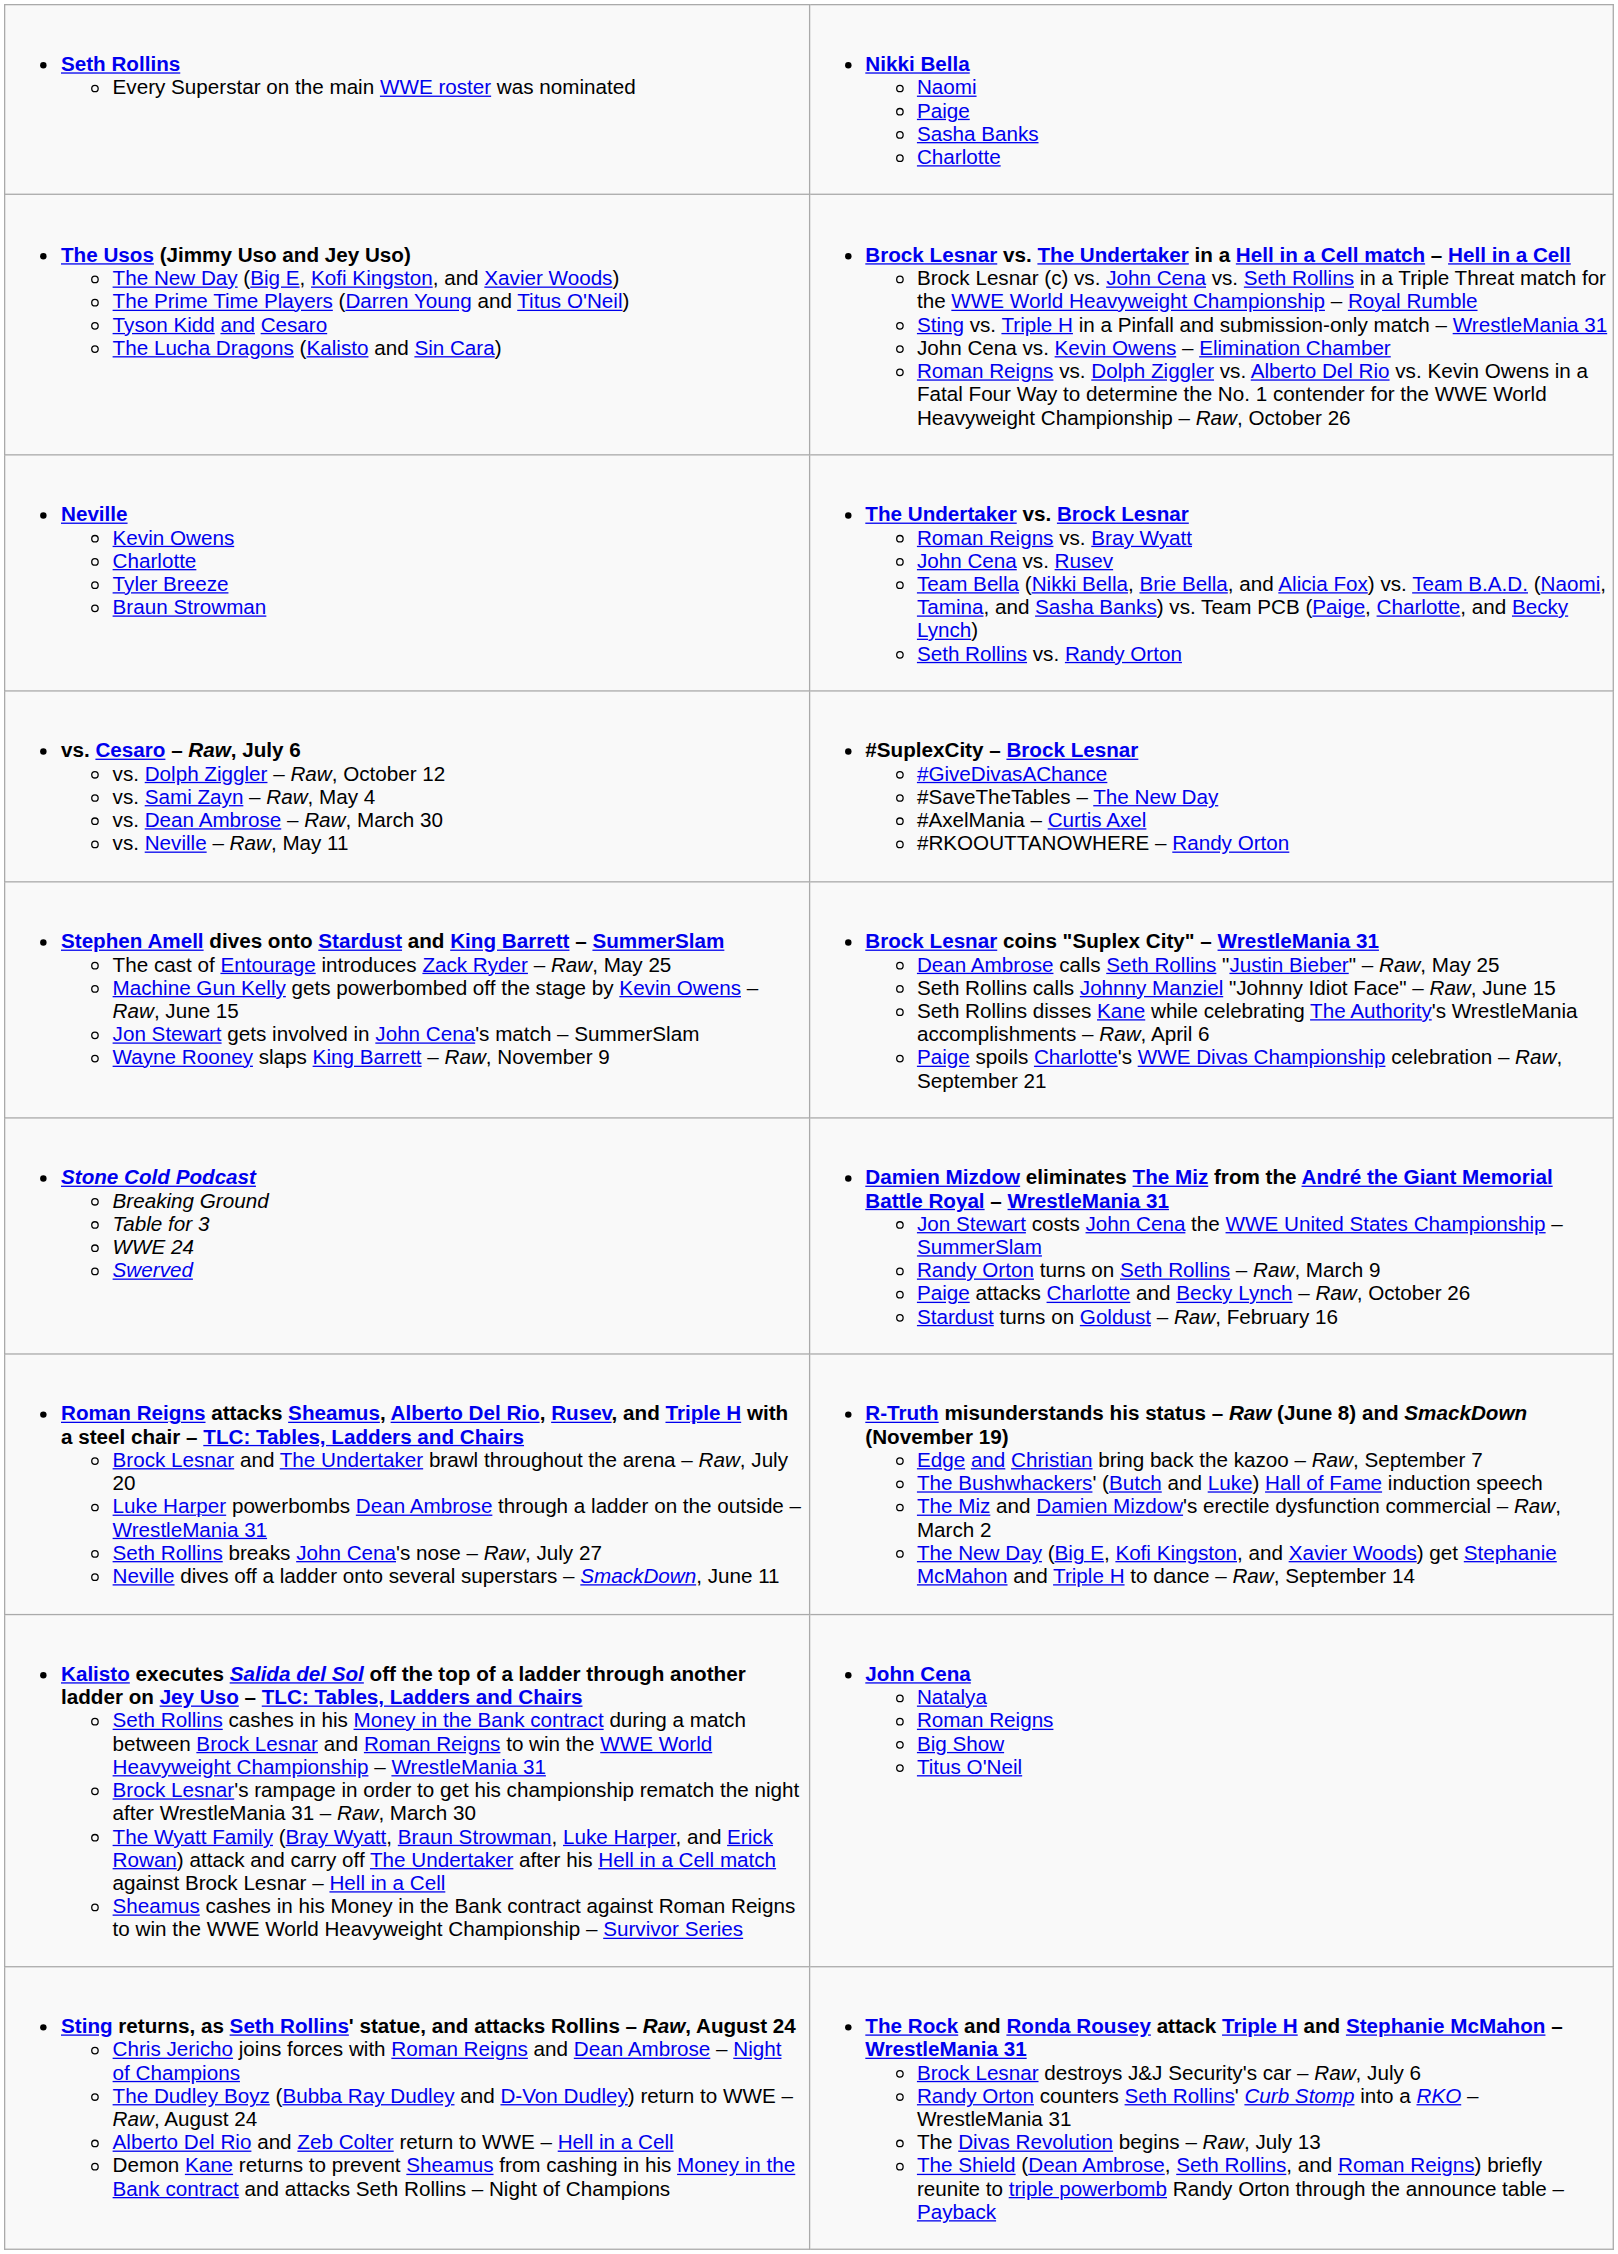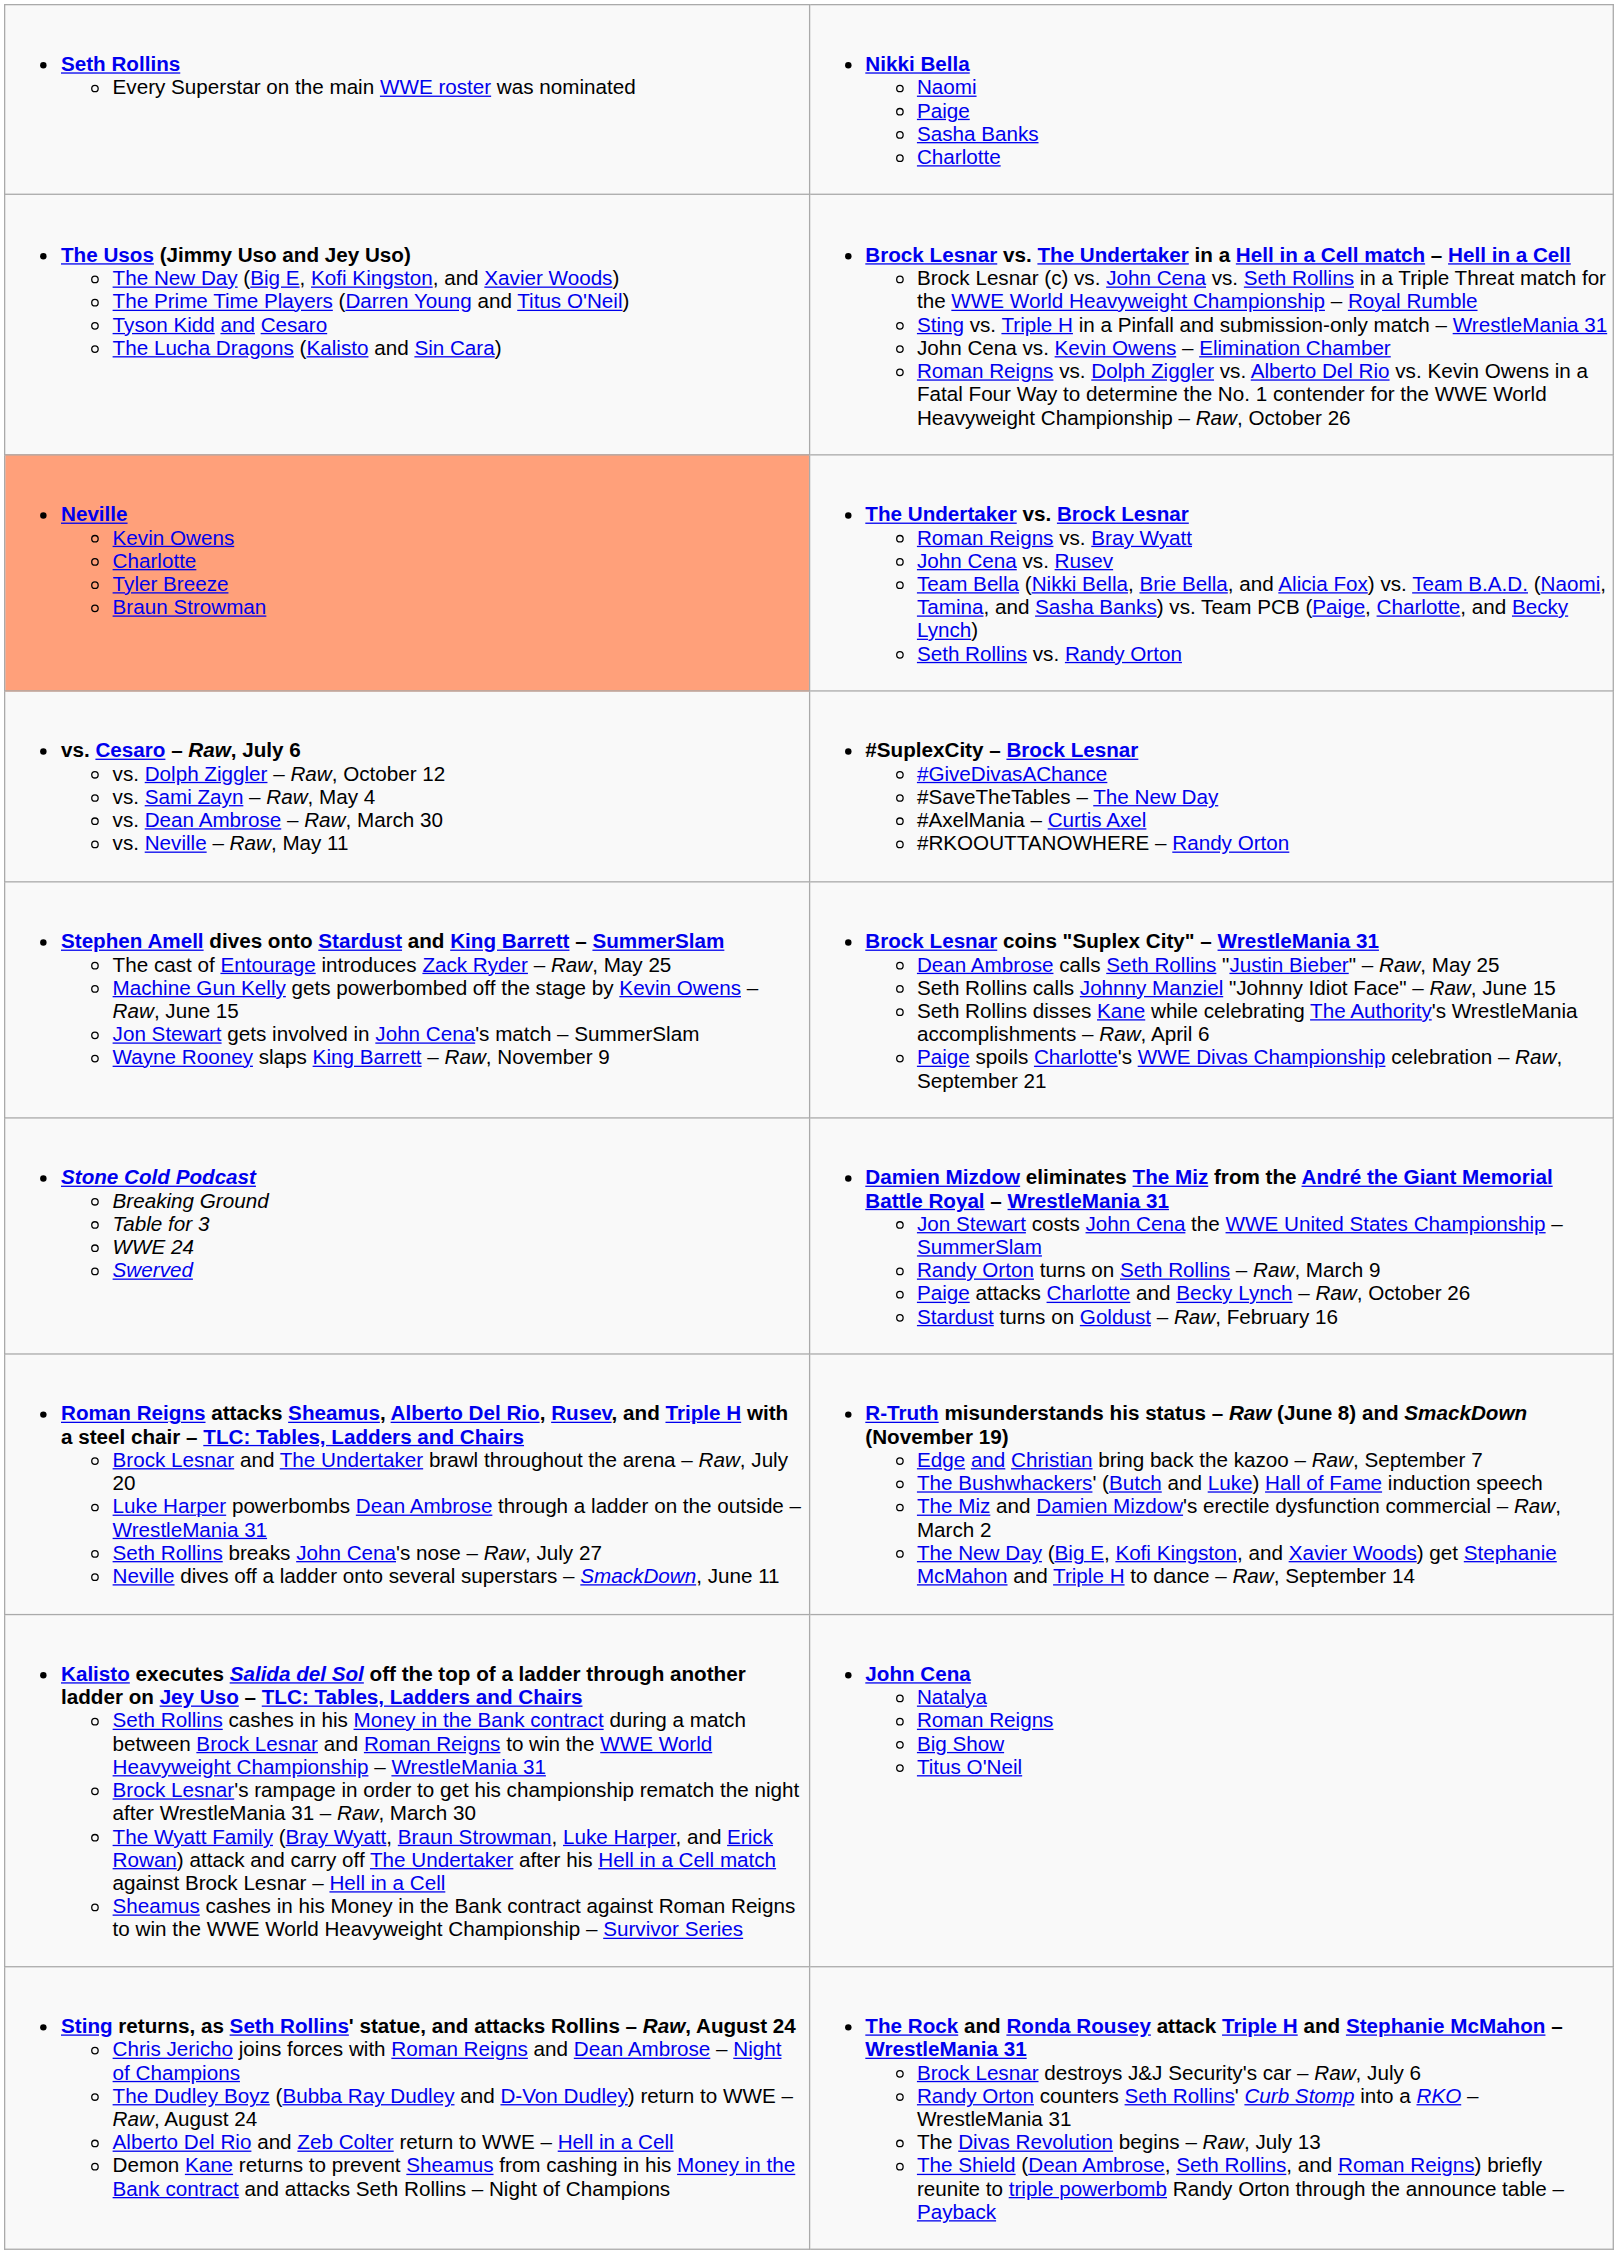Neville Kevin Owens Charlotte Tyler Breeze Braun Strowman | column 1: no background -> lightsalmon background
